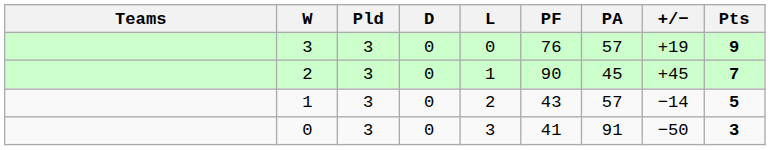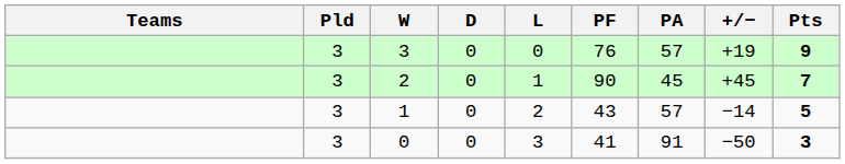columns swapped: Pld <-> W
